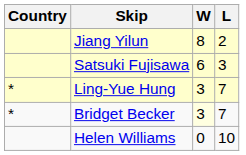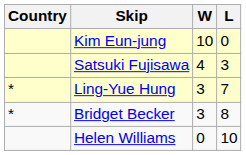+ row: Kim Eun-jung | 10 | 0
- row: Jiang Yilun | 8 | 2
Satsuki Fujisawa | W: 6 -> 4
Bridget Becker | W: lightyellow background -> no background
Bridget Becker | L: 7 -> 8
